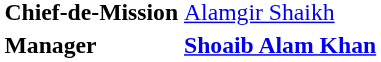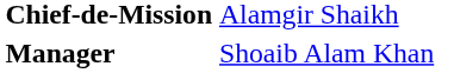Manager | column 2: bold -> normal
